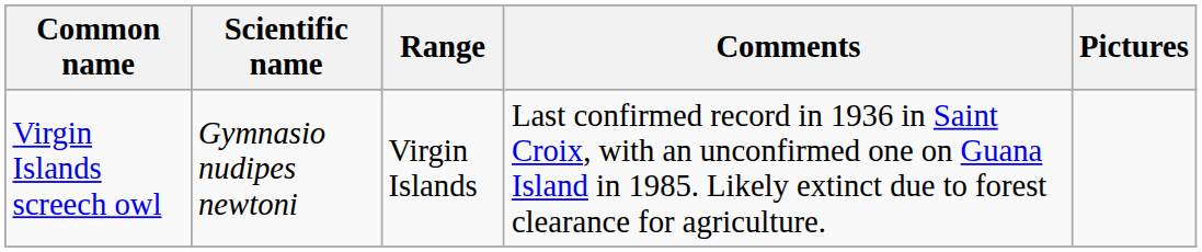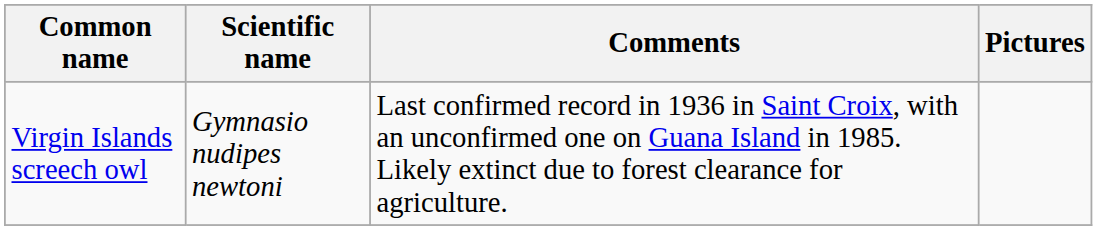- column: Range | Virgin Islands
